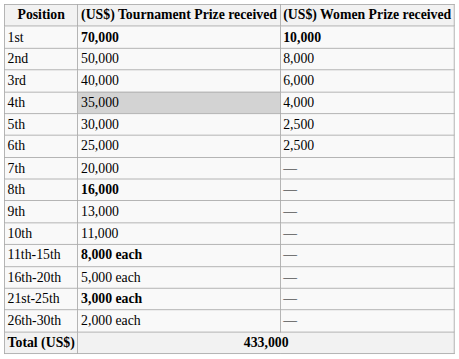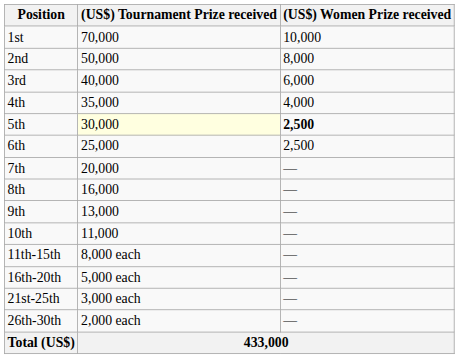1st | (US$) Tournament Prize received: bold -> normal
1st | (US$) Women Prize received: bold -> normal
4th | (US$) Tournament Prize received: lightgrey background -> no background
5th | (US$) Tournament Prize received: no background -> lightyellow background
5th | (US$) Women Prize received: normal -> bold
8th | (US$) Tournament Prize received: bold -> normal
11th-15th | (US$) Tournament Prize received: bold -> normal
21st-25th | (US$) Tournament Prize received: bold -> normal
